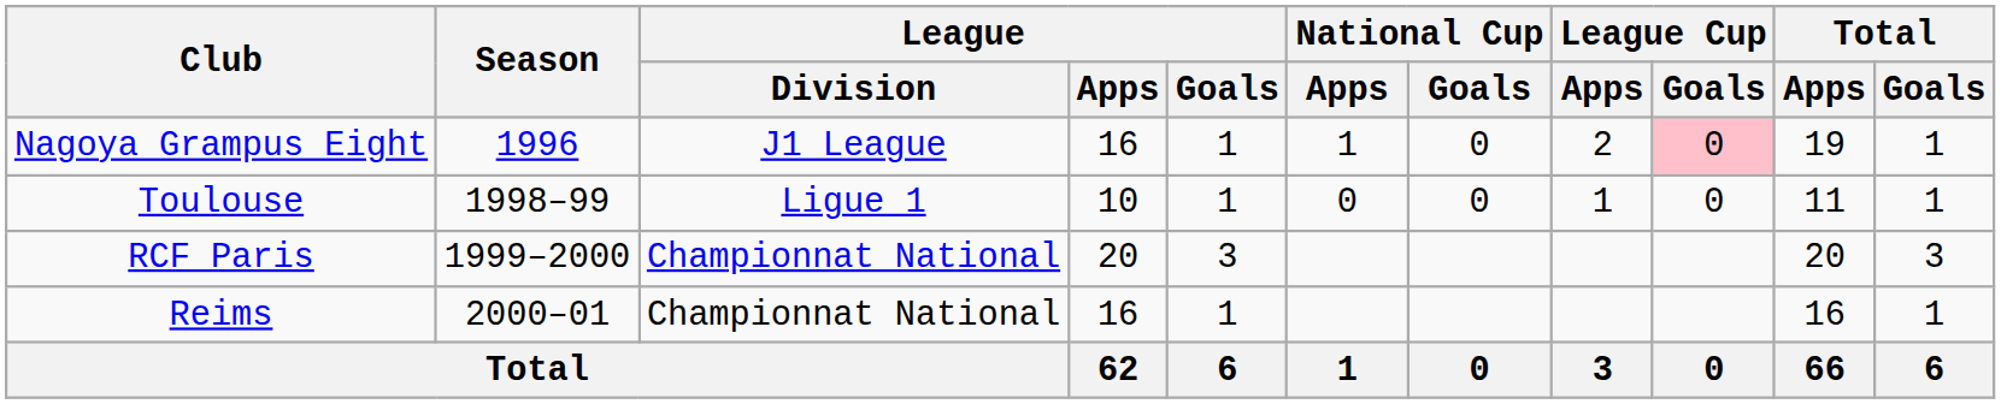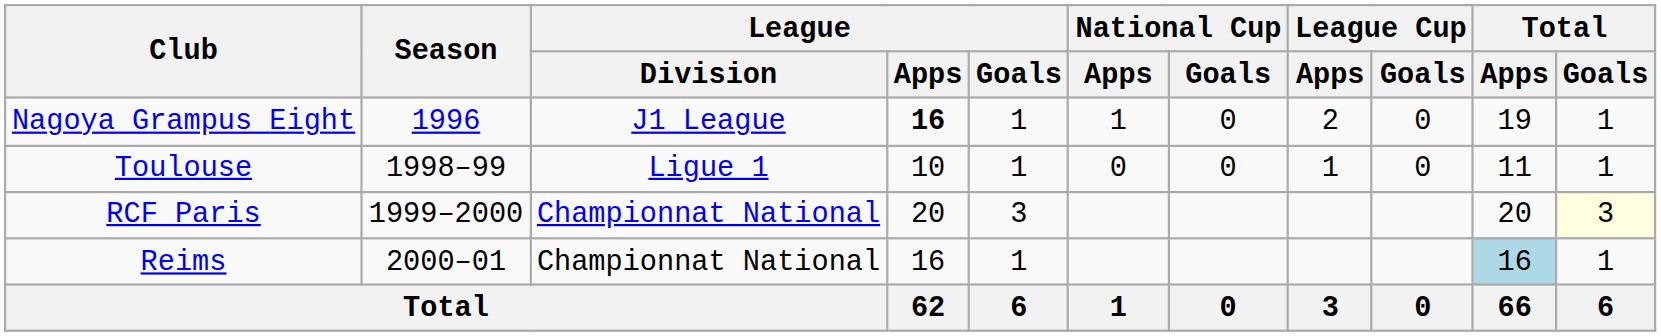Nagoya Grampus Eight | League / Apps: normal -> bold
Nagoya Grampus Eight | League Cup / Goals: pink background -> no background
RCF Paris | Total / Goals: no background -> lightyellow background
Reims | Total / Apps: no background -> lightblue background
